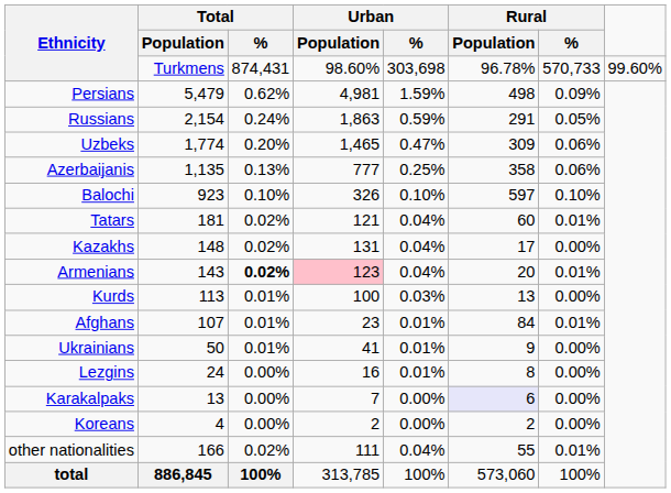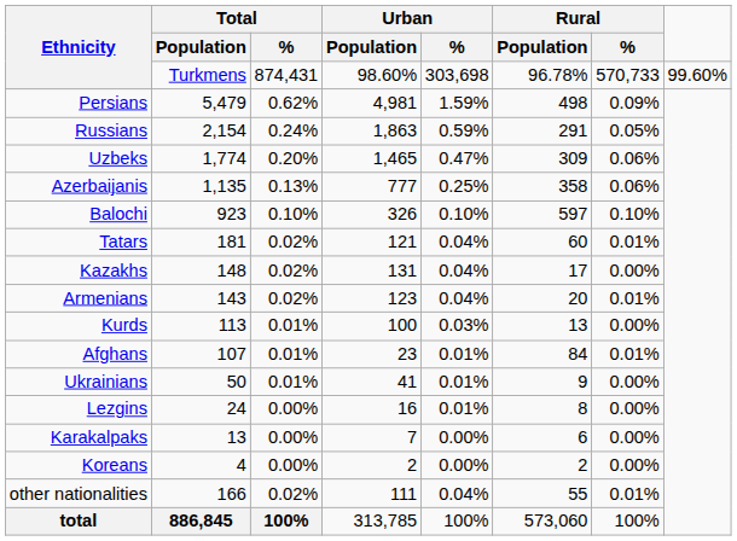Armenians | Total / %: bold -> normal
Armenians | Urban / Population: pink background -> no background
Karakalpaks | Rural / Population: lavender background -> no background
